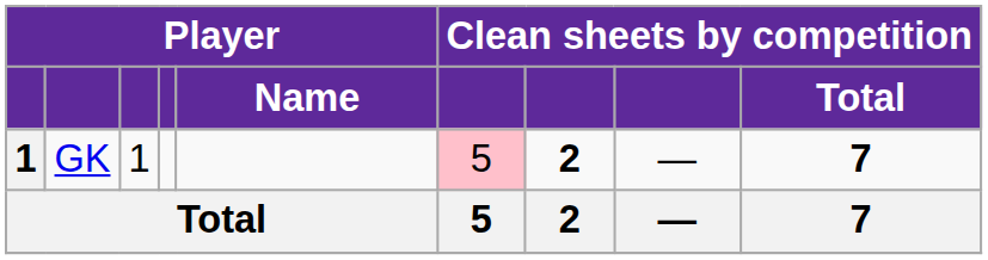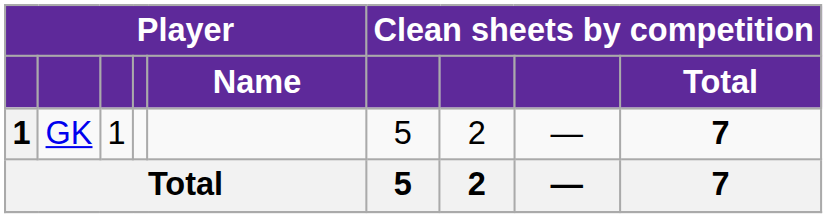GK | column 6: pink background -> no background
GK | column 7: bold -> normal
